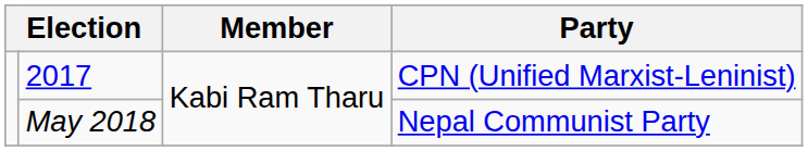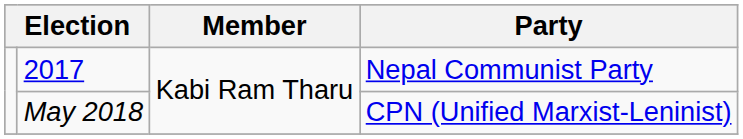2017 | Party: CPN (Unified Marxist-Leninist) -> Nepal Communist Party
May 2018 | Party: Nepal Communist Party -> CPN (Unified Marxist-Leninist)
